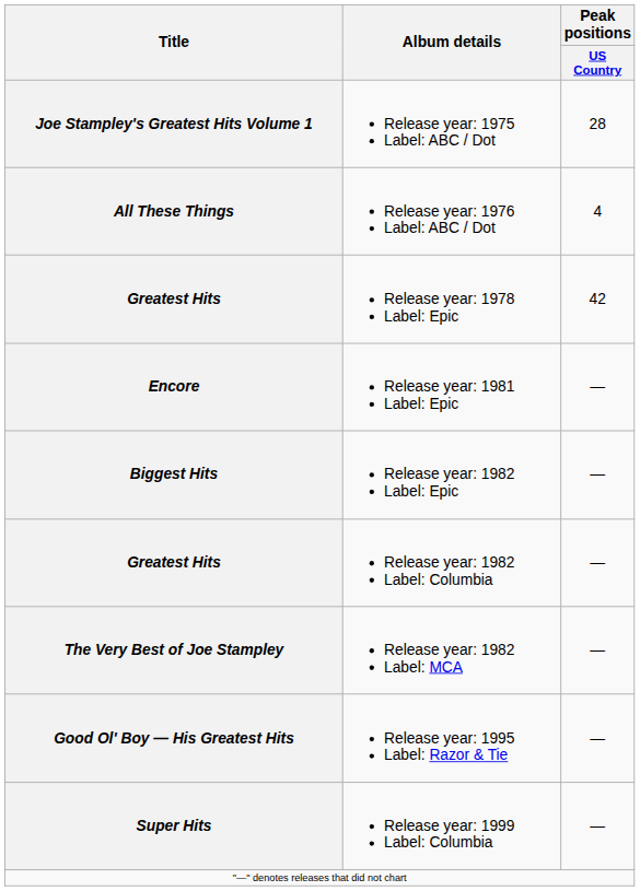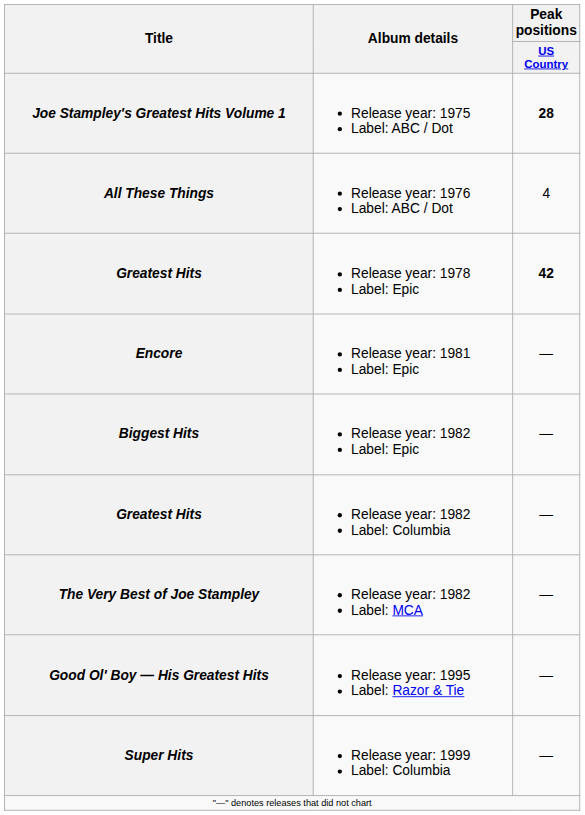Joe Stampley's Greatest Hits Volume 1 | Peak positions / US Country: normal -> bold
Greatest Hits / Release year: 1978 Label: Epic | Peak positions / US Country: normal -> bold
